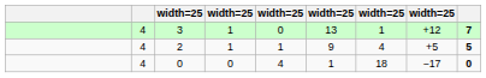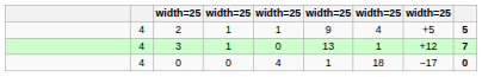rows swapped: 3 <-> 2
